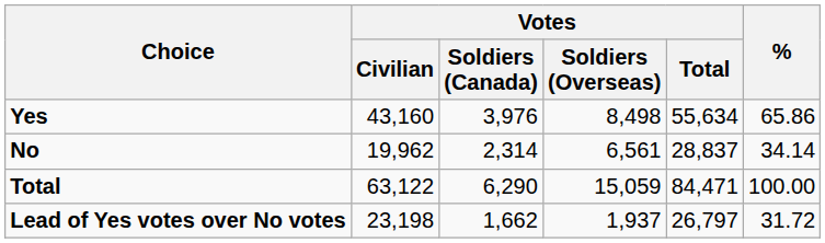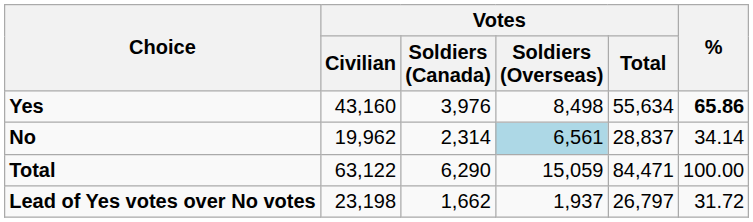Yes | %: normal -> bold
No | Votes / Soldiers (Overseas): no background -> lightblue background
